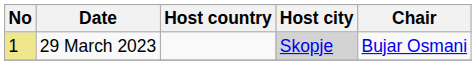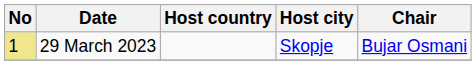29 March 2023 | Host city: lightgrey background -> no background
